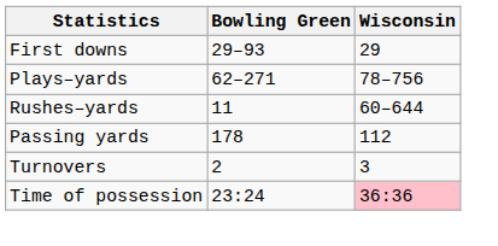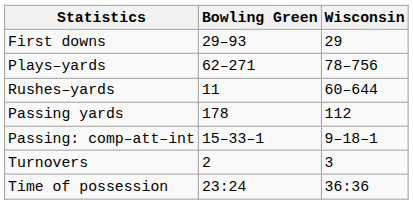+ row: Passing: comp–att–int | 15–33–1 | 9–18–1
Time of possession | Wisconsin: pink background -> no background
